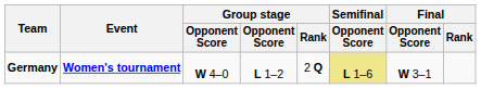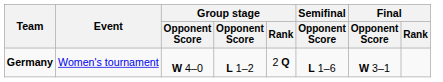Germany | Event: bold -> normal
Germany | Semifinal / Opponent Score: khaki background -> no background
